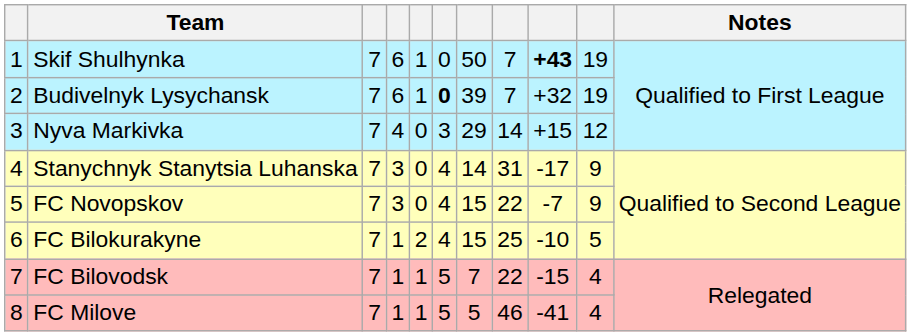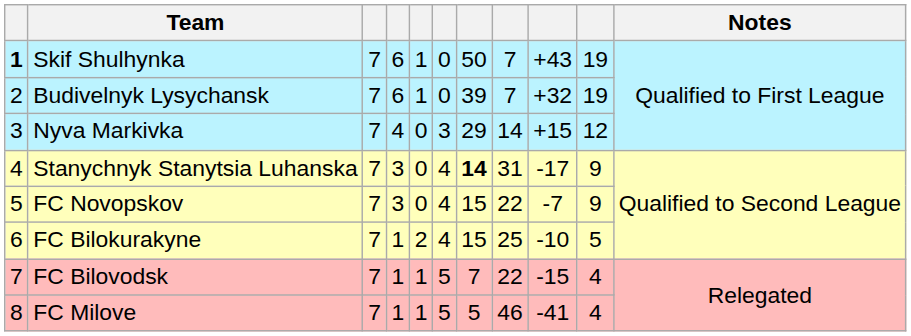Skif Shulhynka | column 1: normal -> bold
Skif Shulhynka | column 9: bold -> normal
Budivelnyk Lysychansk | column 6: bold -> normal
Stanychnyk Stanytsia Luhanska | column 7: normal -> bold
